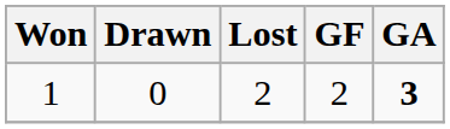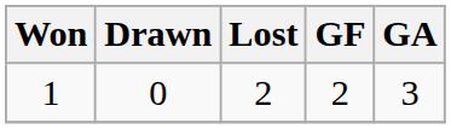1 | GA: bold -> normal
